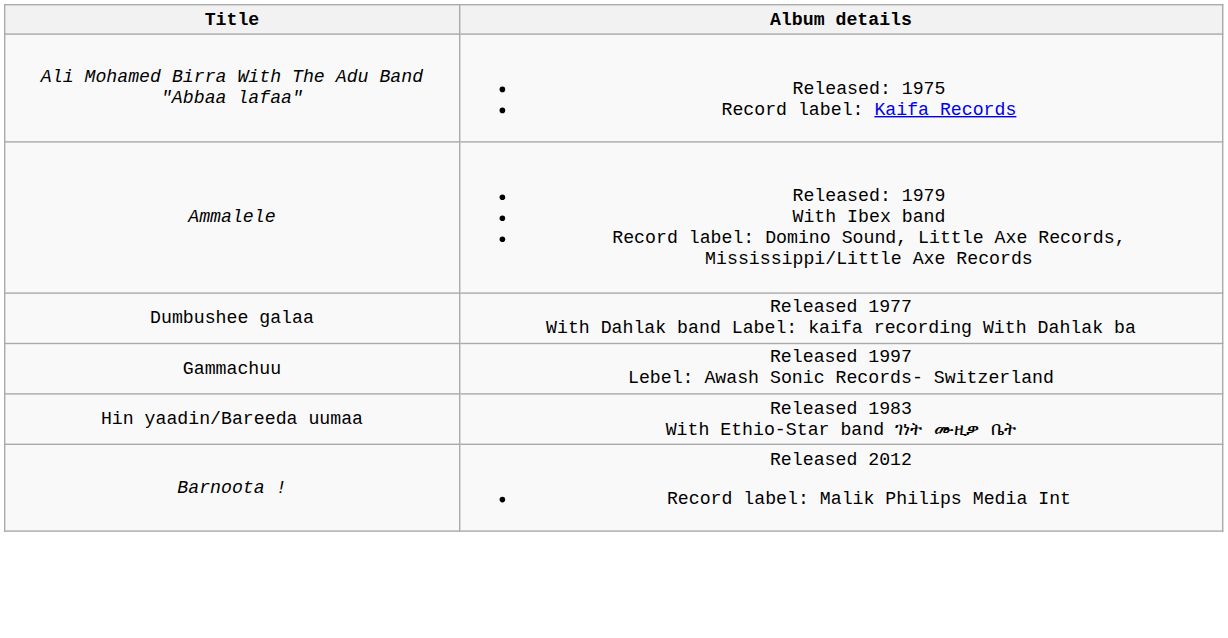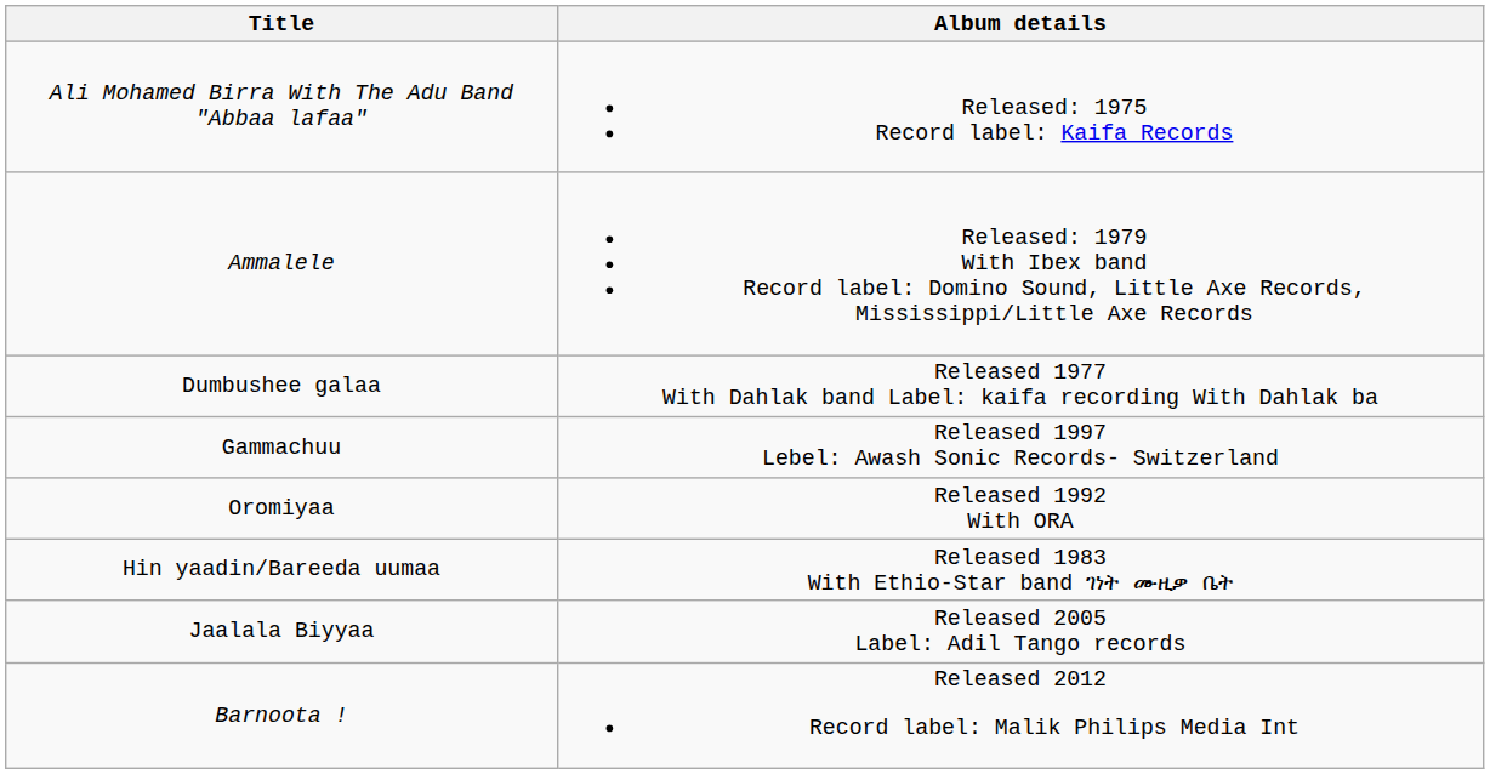+ row: Oromiyaa | Released 1992 With ORA
+ row: Jaalala Biyyaa | Released 2005 Label: Adil Tango records
